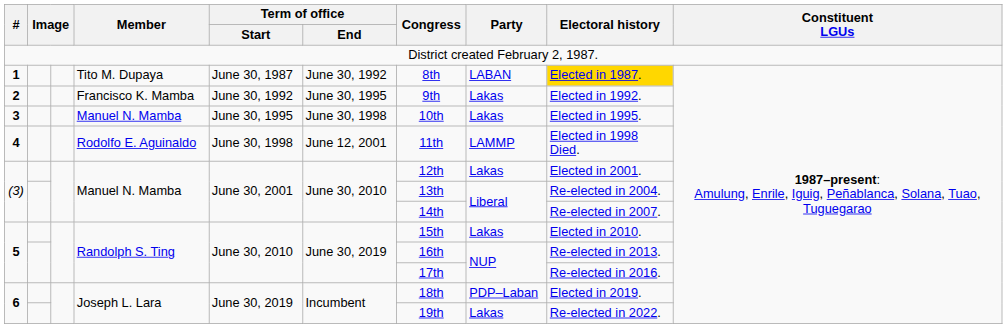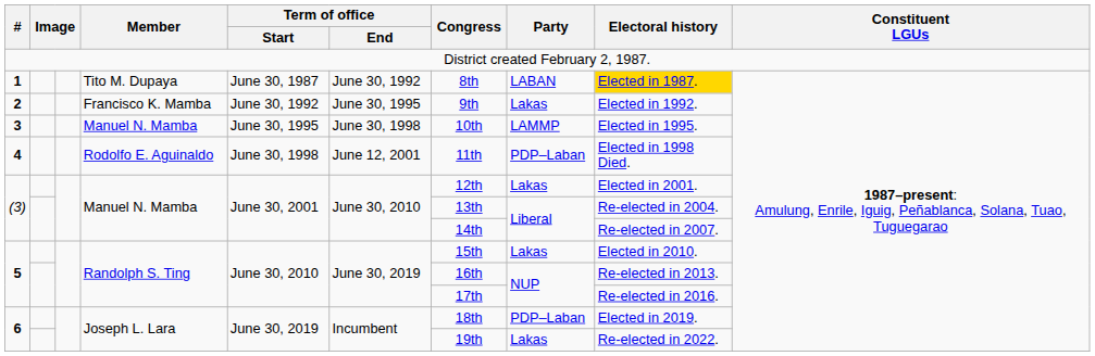3 | Party: Lakas -> LAMMP
4 | Party: LAMMP -> PDP–Laban
